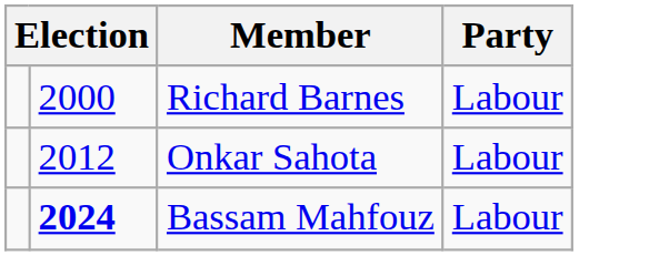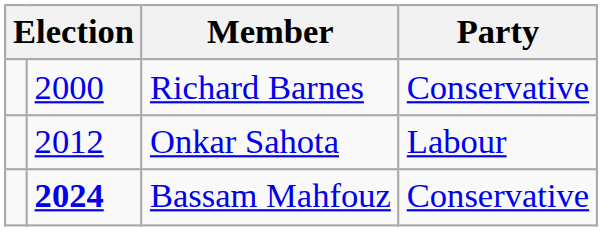Richard Barnes | Party: Labour -> Conservative
Bassam Mahfouz | Party: Labour -> Conservative
